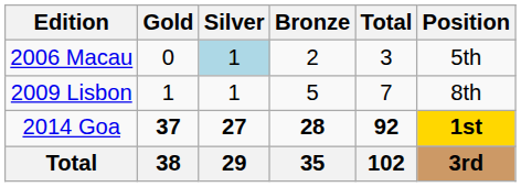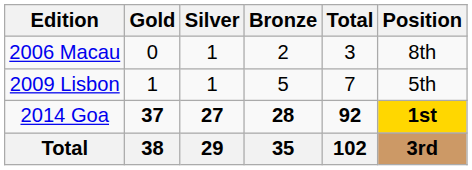2006 Macau | Silver: lightblue background -> no background
2006 Macau | Position: 5th -> 8th
2009 Lisbon | Position: 8th -> 5th
